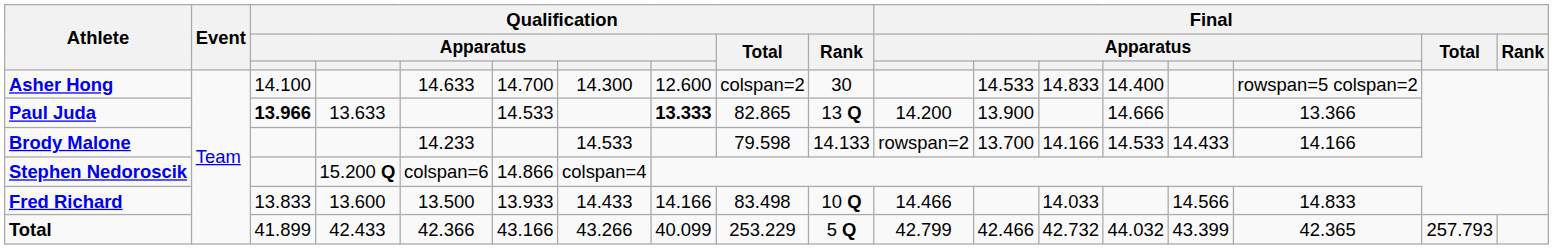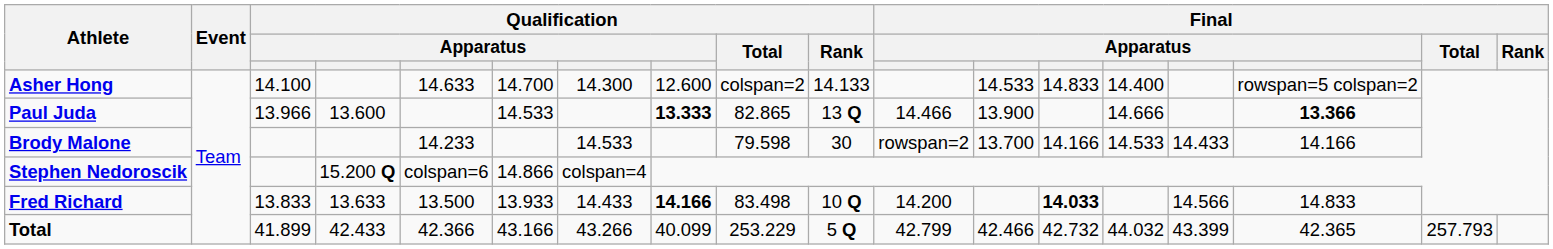Asher Hong | Qualification / Rank: 30 -> 14.133
Paul Juda | column 3: bold -> normal
Paul Juda | column 4: 13.633 -> 13.600
Paul Juda | column 11: 14.200 -> 14.466
Paul Juda | column 16: normal -> bold
Brody Malone | Qualification / Rank: 14.133 -> 30
Fred Richard | column 4: 13.600 -> 13.633
Fred Richard | column 8: normal -> bold
Fred Richard | column 11: 14.466 -> 14.200
Fred Richard | column 13: normal -> bold
